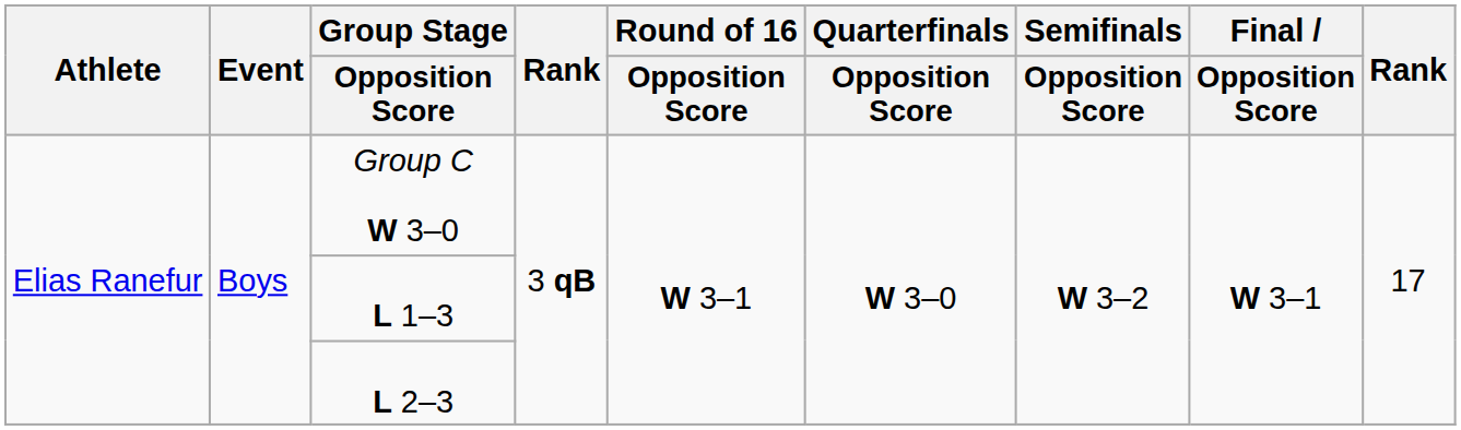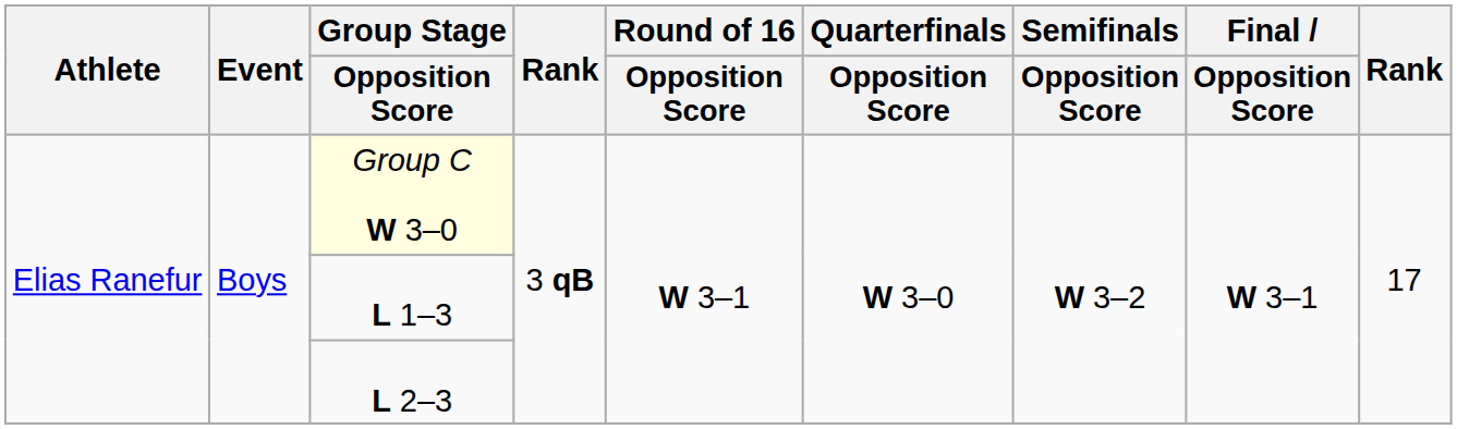Group C W 3–0 | Group Stage / Opposition Score: no background -> lightyellow background
